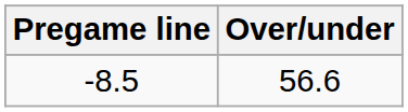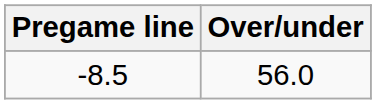-8.5 | Over/under: 56.6 -> 56.0
